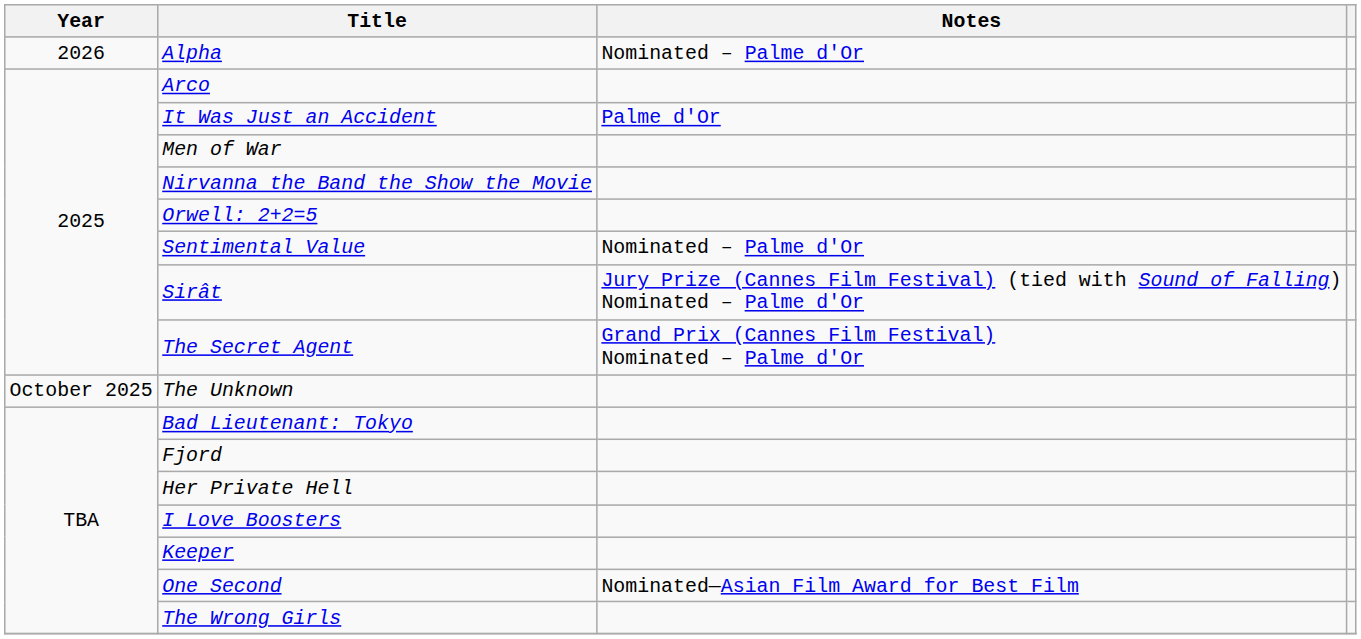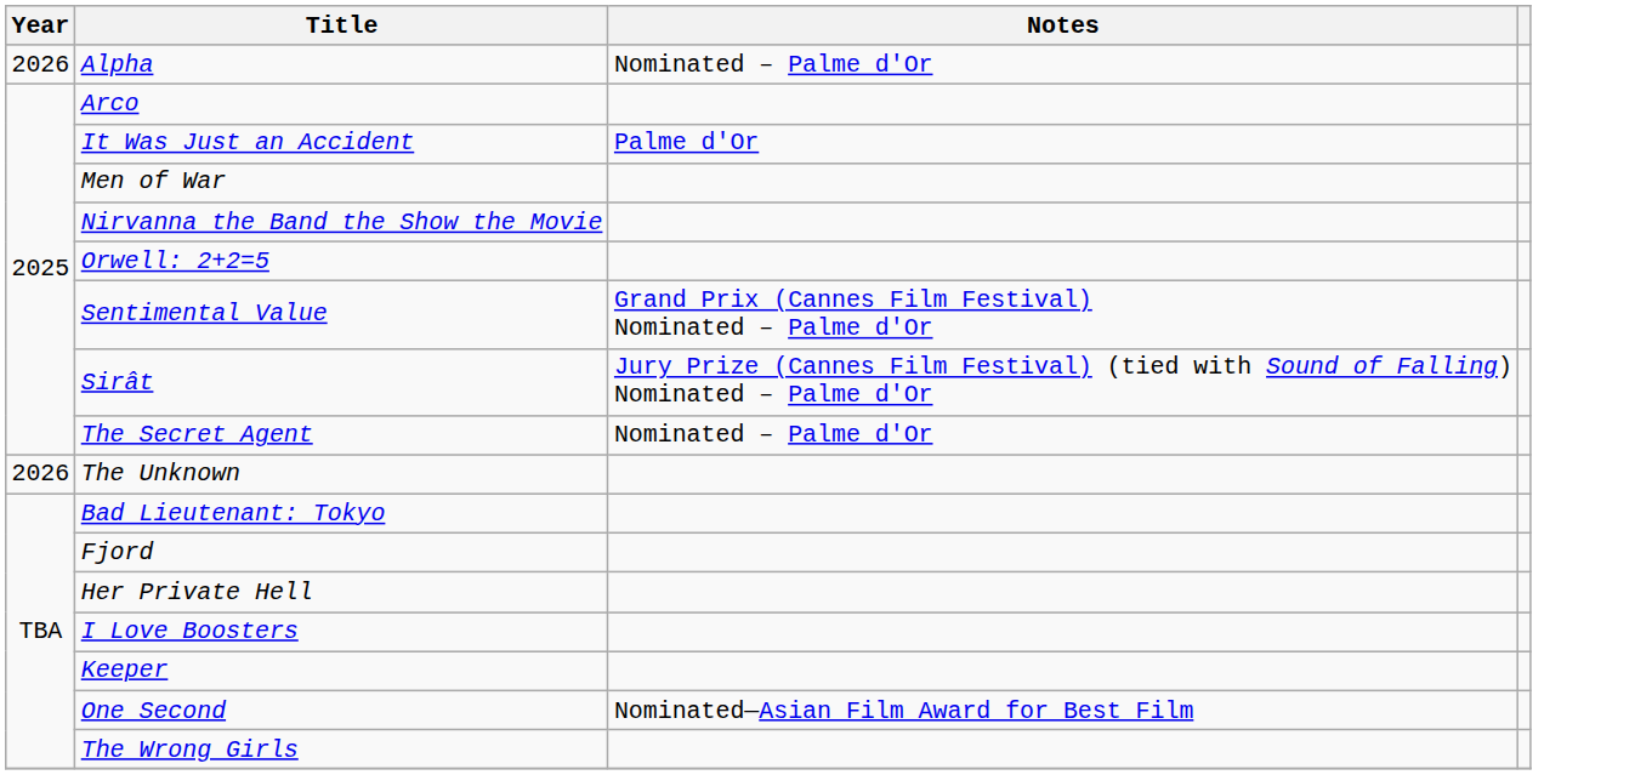Sentimental Value | Notes: Nominated – Palme d'Or -> Grand Prix (Cannes Film Festival) Nominated – Palme d'Or
The Secret Agent | Notes: Grand Prix (Cannes Film Festival) Nominated – Palme d'Or -> Nominated – Palme d'Or
The Unknown | Year: October 2025 -> 2026
